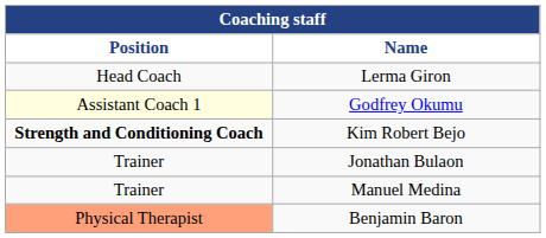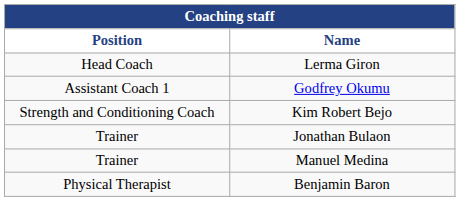Godfrey Okumu | Position: lightyellow background -> no background
Kim Robert Bejo | Position: bold -> normal
Benjamin Baron | Position: lightsalmon background -> no background
